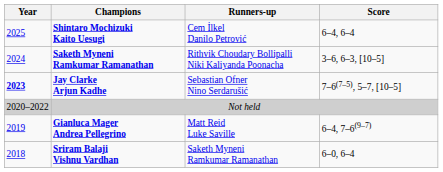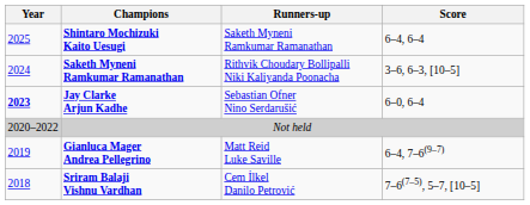Shintaro Mochizuki Kaito Uesugi | Runners-up: Cem İlkel Danilo Petrović -> Saketh Myneni Ramkumar Ramanathan
Jay Clarke Arjun Kadhe | Score: 7–6(7–5), 5–7, [10–5] -> 6–0, 6–4
Sriram Balaji Vishnu Vardhan | Runners-up: Saketh Myneni Ramkumar Ramanathan -> Cem İlkel Danilo Petrović
Sriram Balaji Vishnu Vardhan | Score: 6–0, 6–4 -> 7–6(7–5), 5–7, [10–5]
